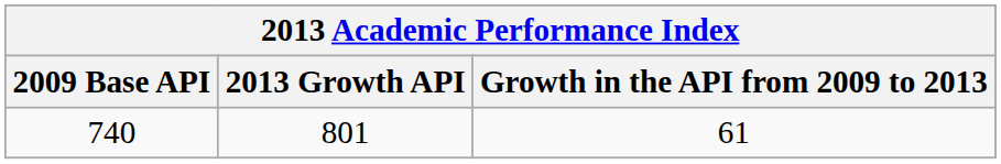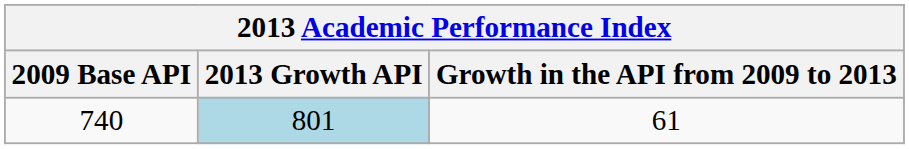740 | 2013 Growth API: no background -> lightblue background
